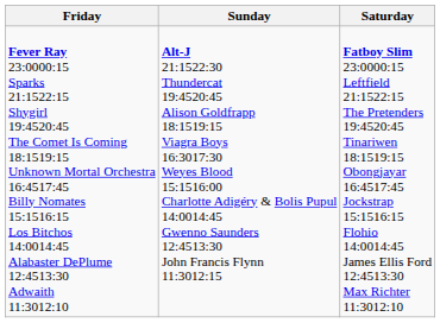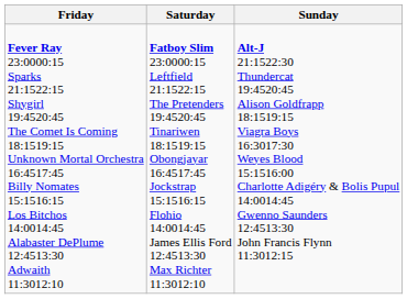columns swapped: Saturday <-> Sunday
